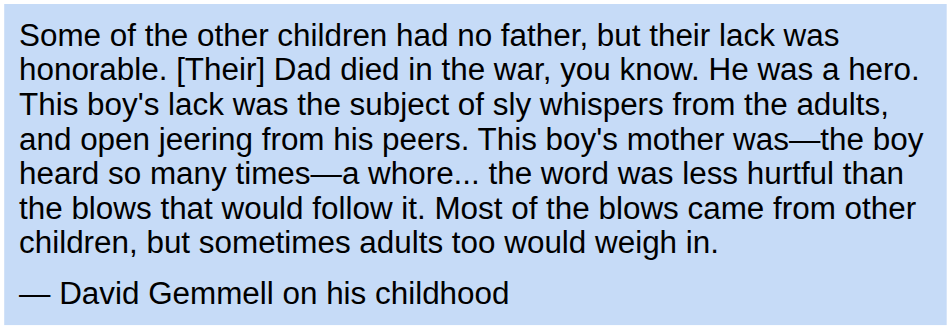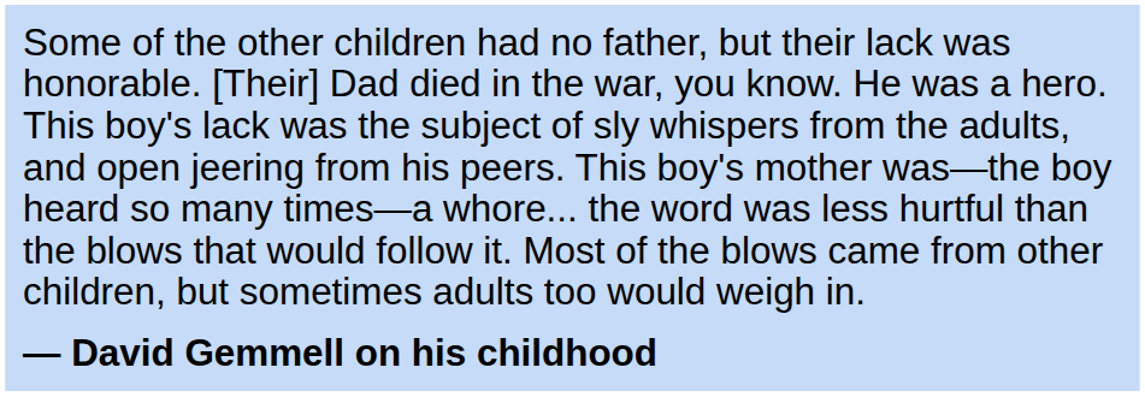row 2 | column 1: normal -> bold
